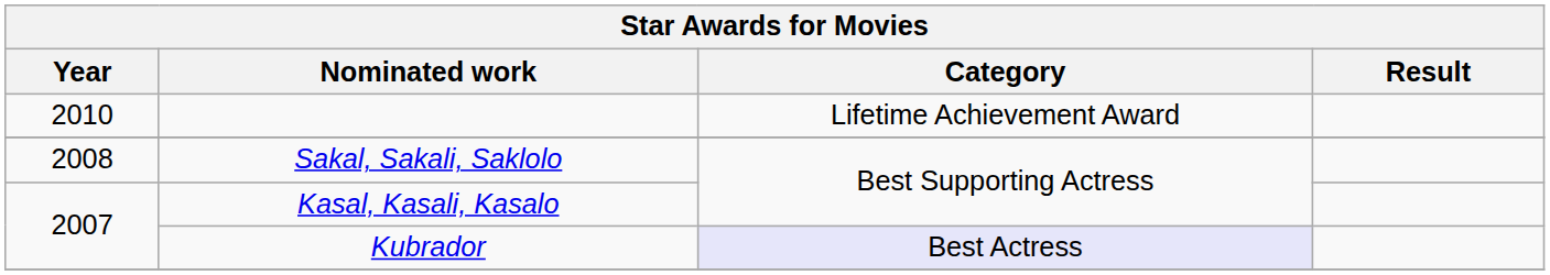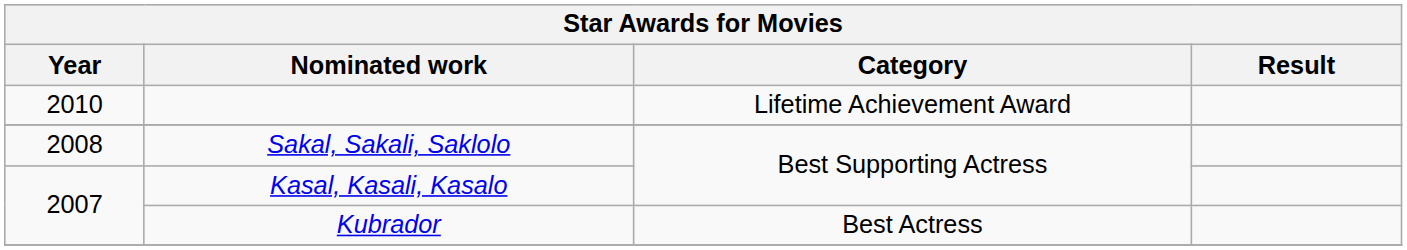Kubrador | Category: lavender background -> no background
